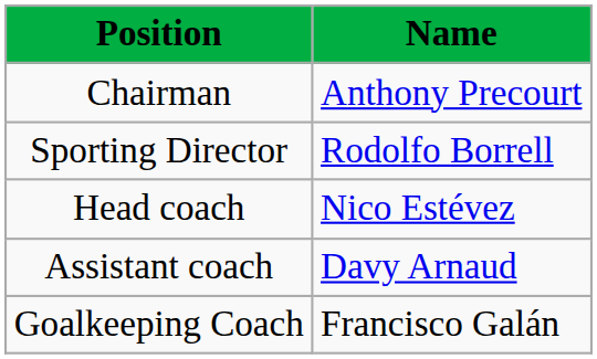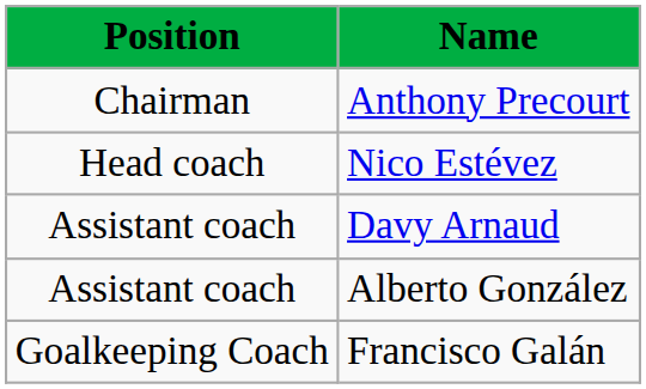- row: Sporting Director | Rodolfo Borrell
+ row: Assistant coach | Alberto González
